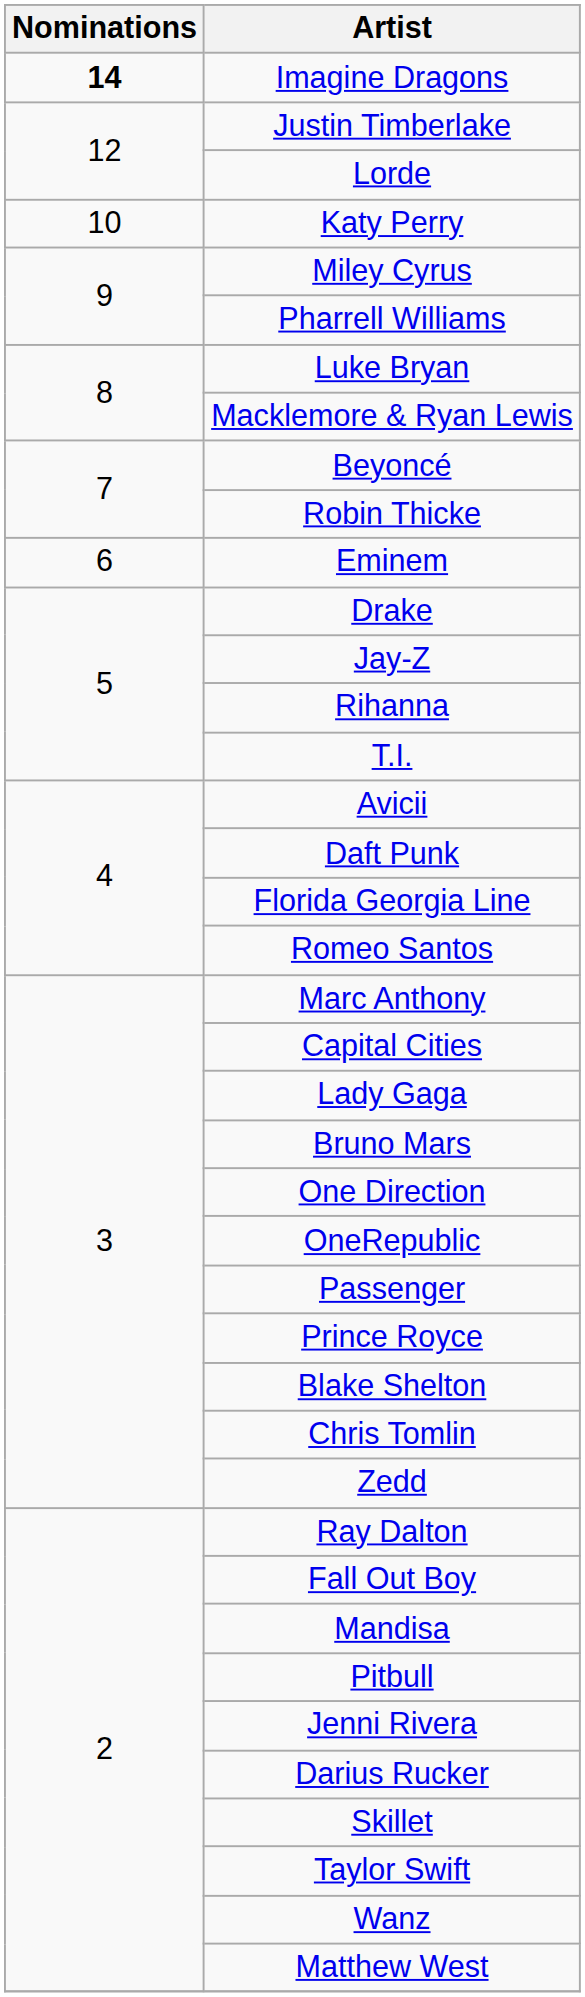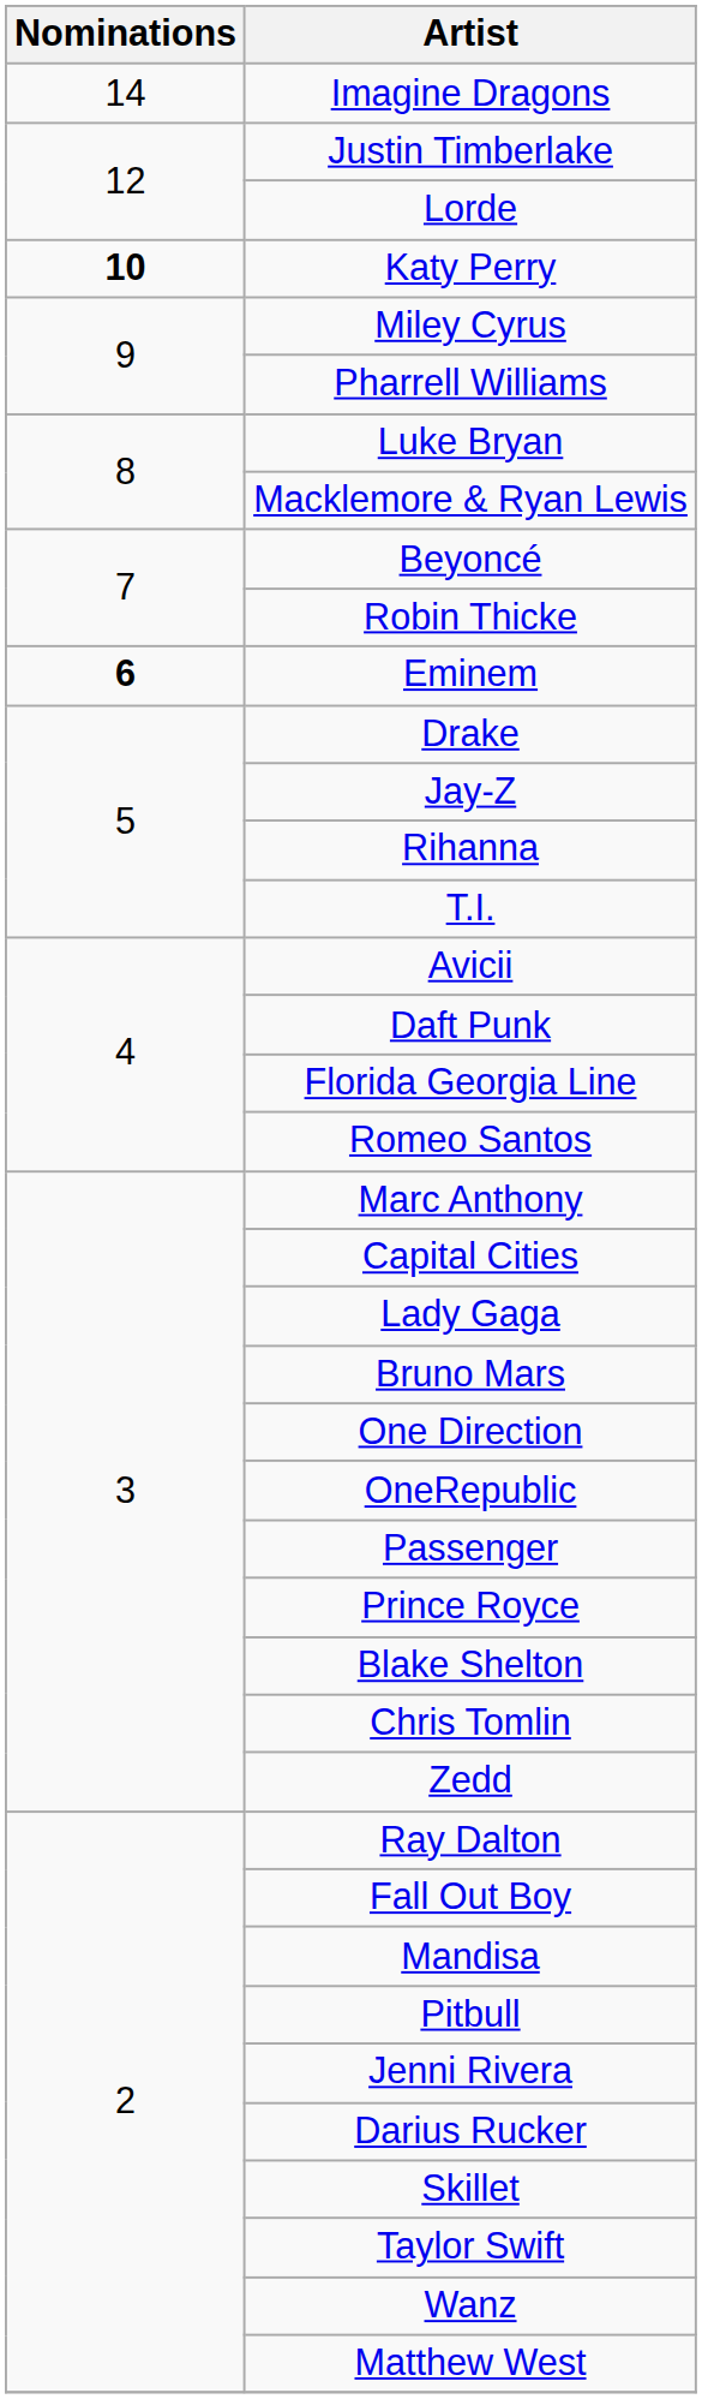Imagine Dragons | Nominations: bold -> normal
Katy Perry | Nominations: normal -> bold
Eminem | Nominations: normal -> bold
